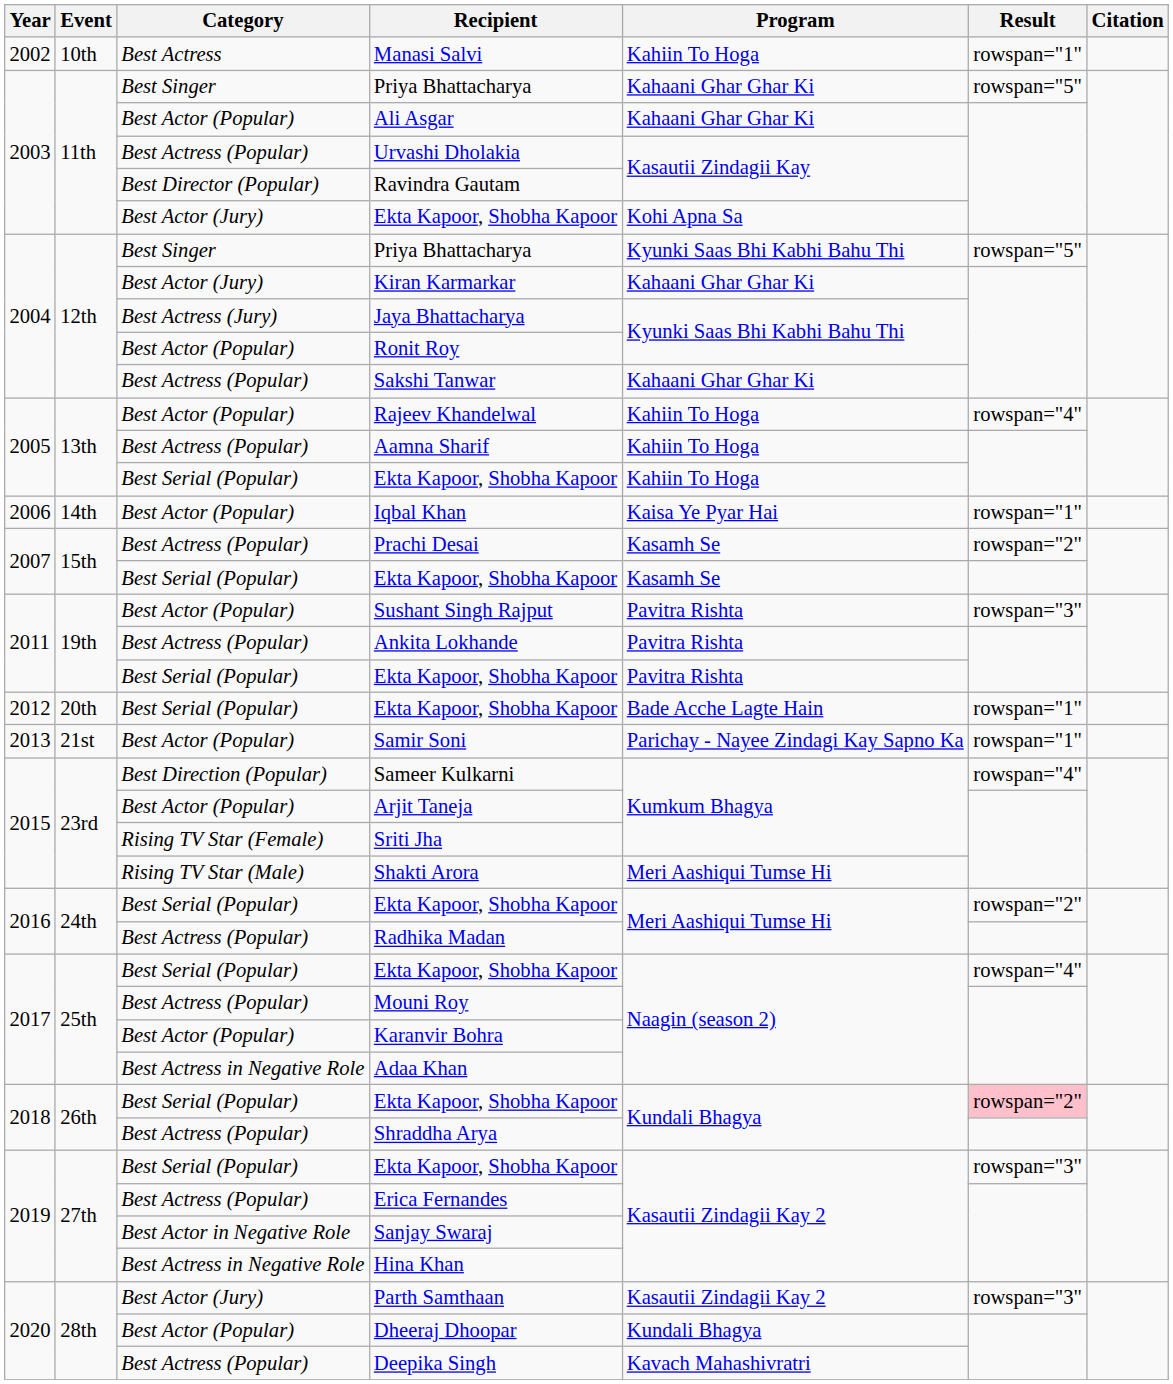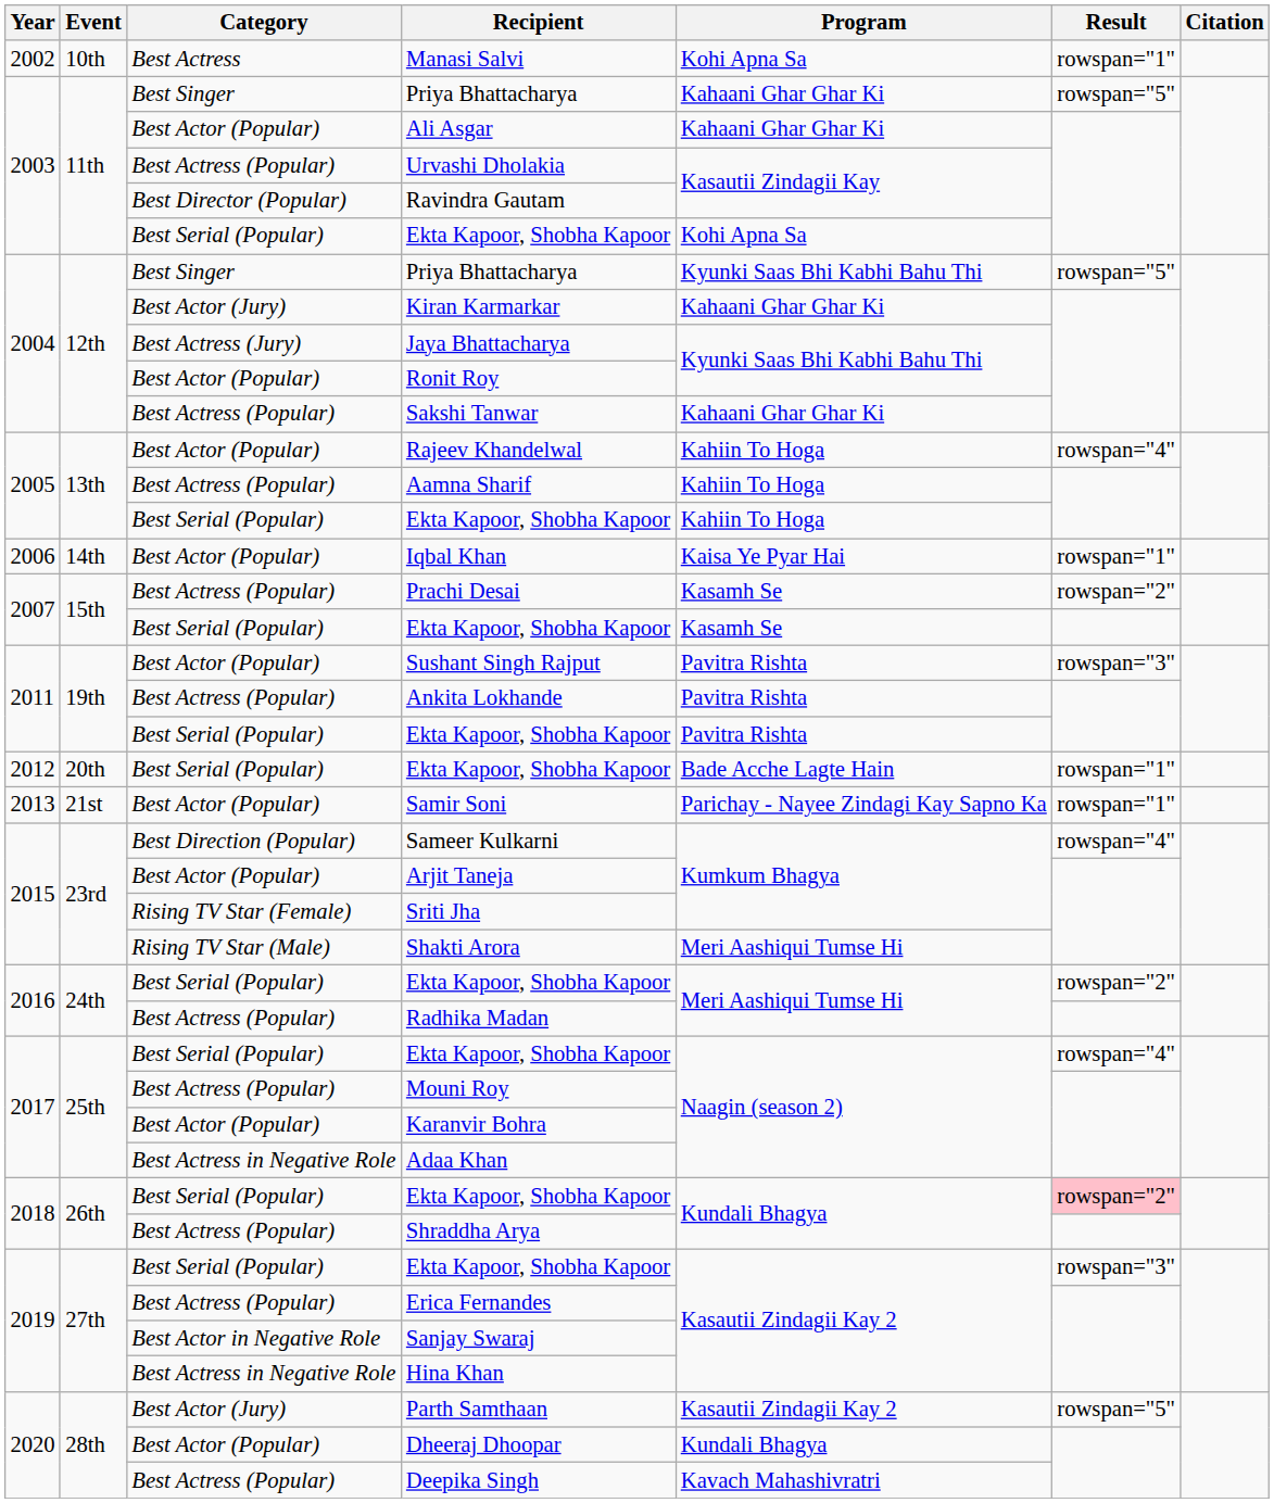Manasi Salvi | Program: Kahiin To Hoga -> Kohi Apna Sa
2003 / Ekta Kapoor, Shobha Kapoor | Category: Best Actor (Jury) -> Best Serial (Popular)
Parth Samthaan | Result: rowspan="3" -> rowspan="5"
